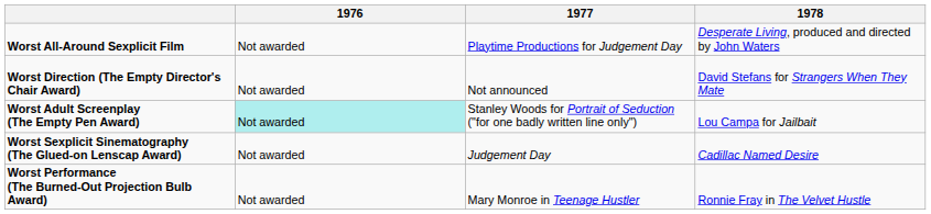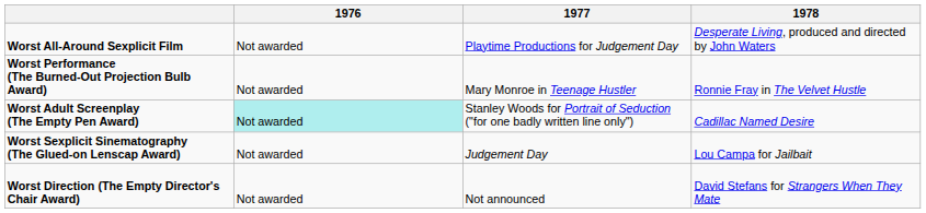rows swapped: Worst Direction (The Empty Director's Chair Award) <-> Worst Performance (The Burned-Out Projection Bulb Award)
Worst Adult Screenplay (The Empty Pen Award) | 1978: Lou Campa for Jailbait -> Cadillac Named Desire
Worst Sexplicit Sinematography (The Glued-on Lenscap Award) | 1978: Cadillac Named Desire -> Lou Campa for Jailbait
